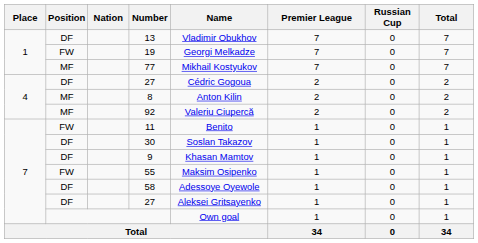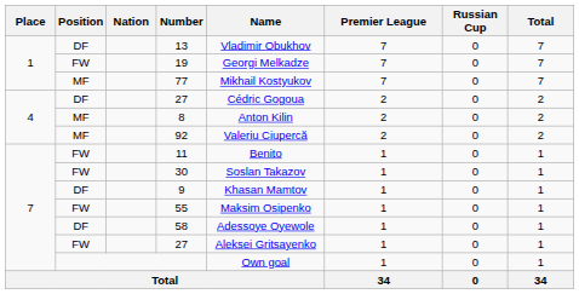30 | Position: DF -> FW
7 / 27 | Position: DF -> FW
